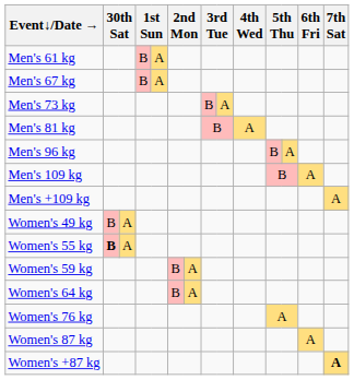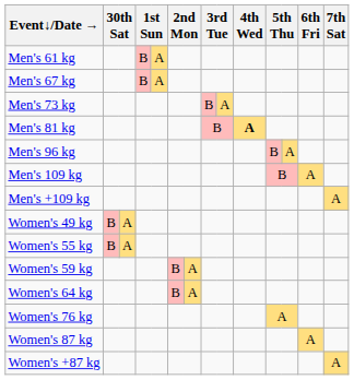Men's 81 kg | 4th Wed: normal -> bold
Women's 55 kg | column 2: bold -> normal
Women's +87 kg | 7th Sat: bold -> normal
